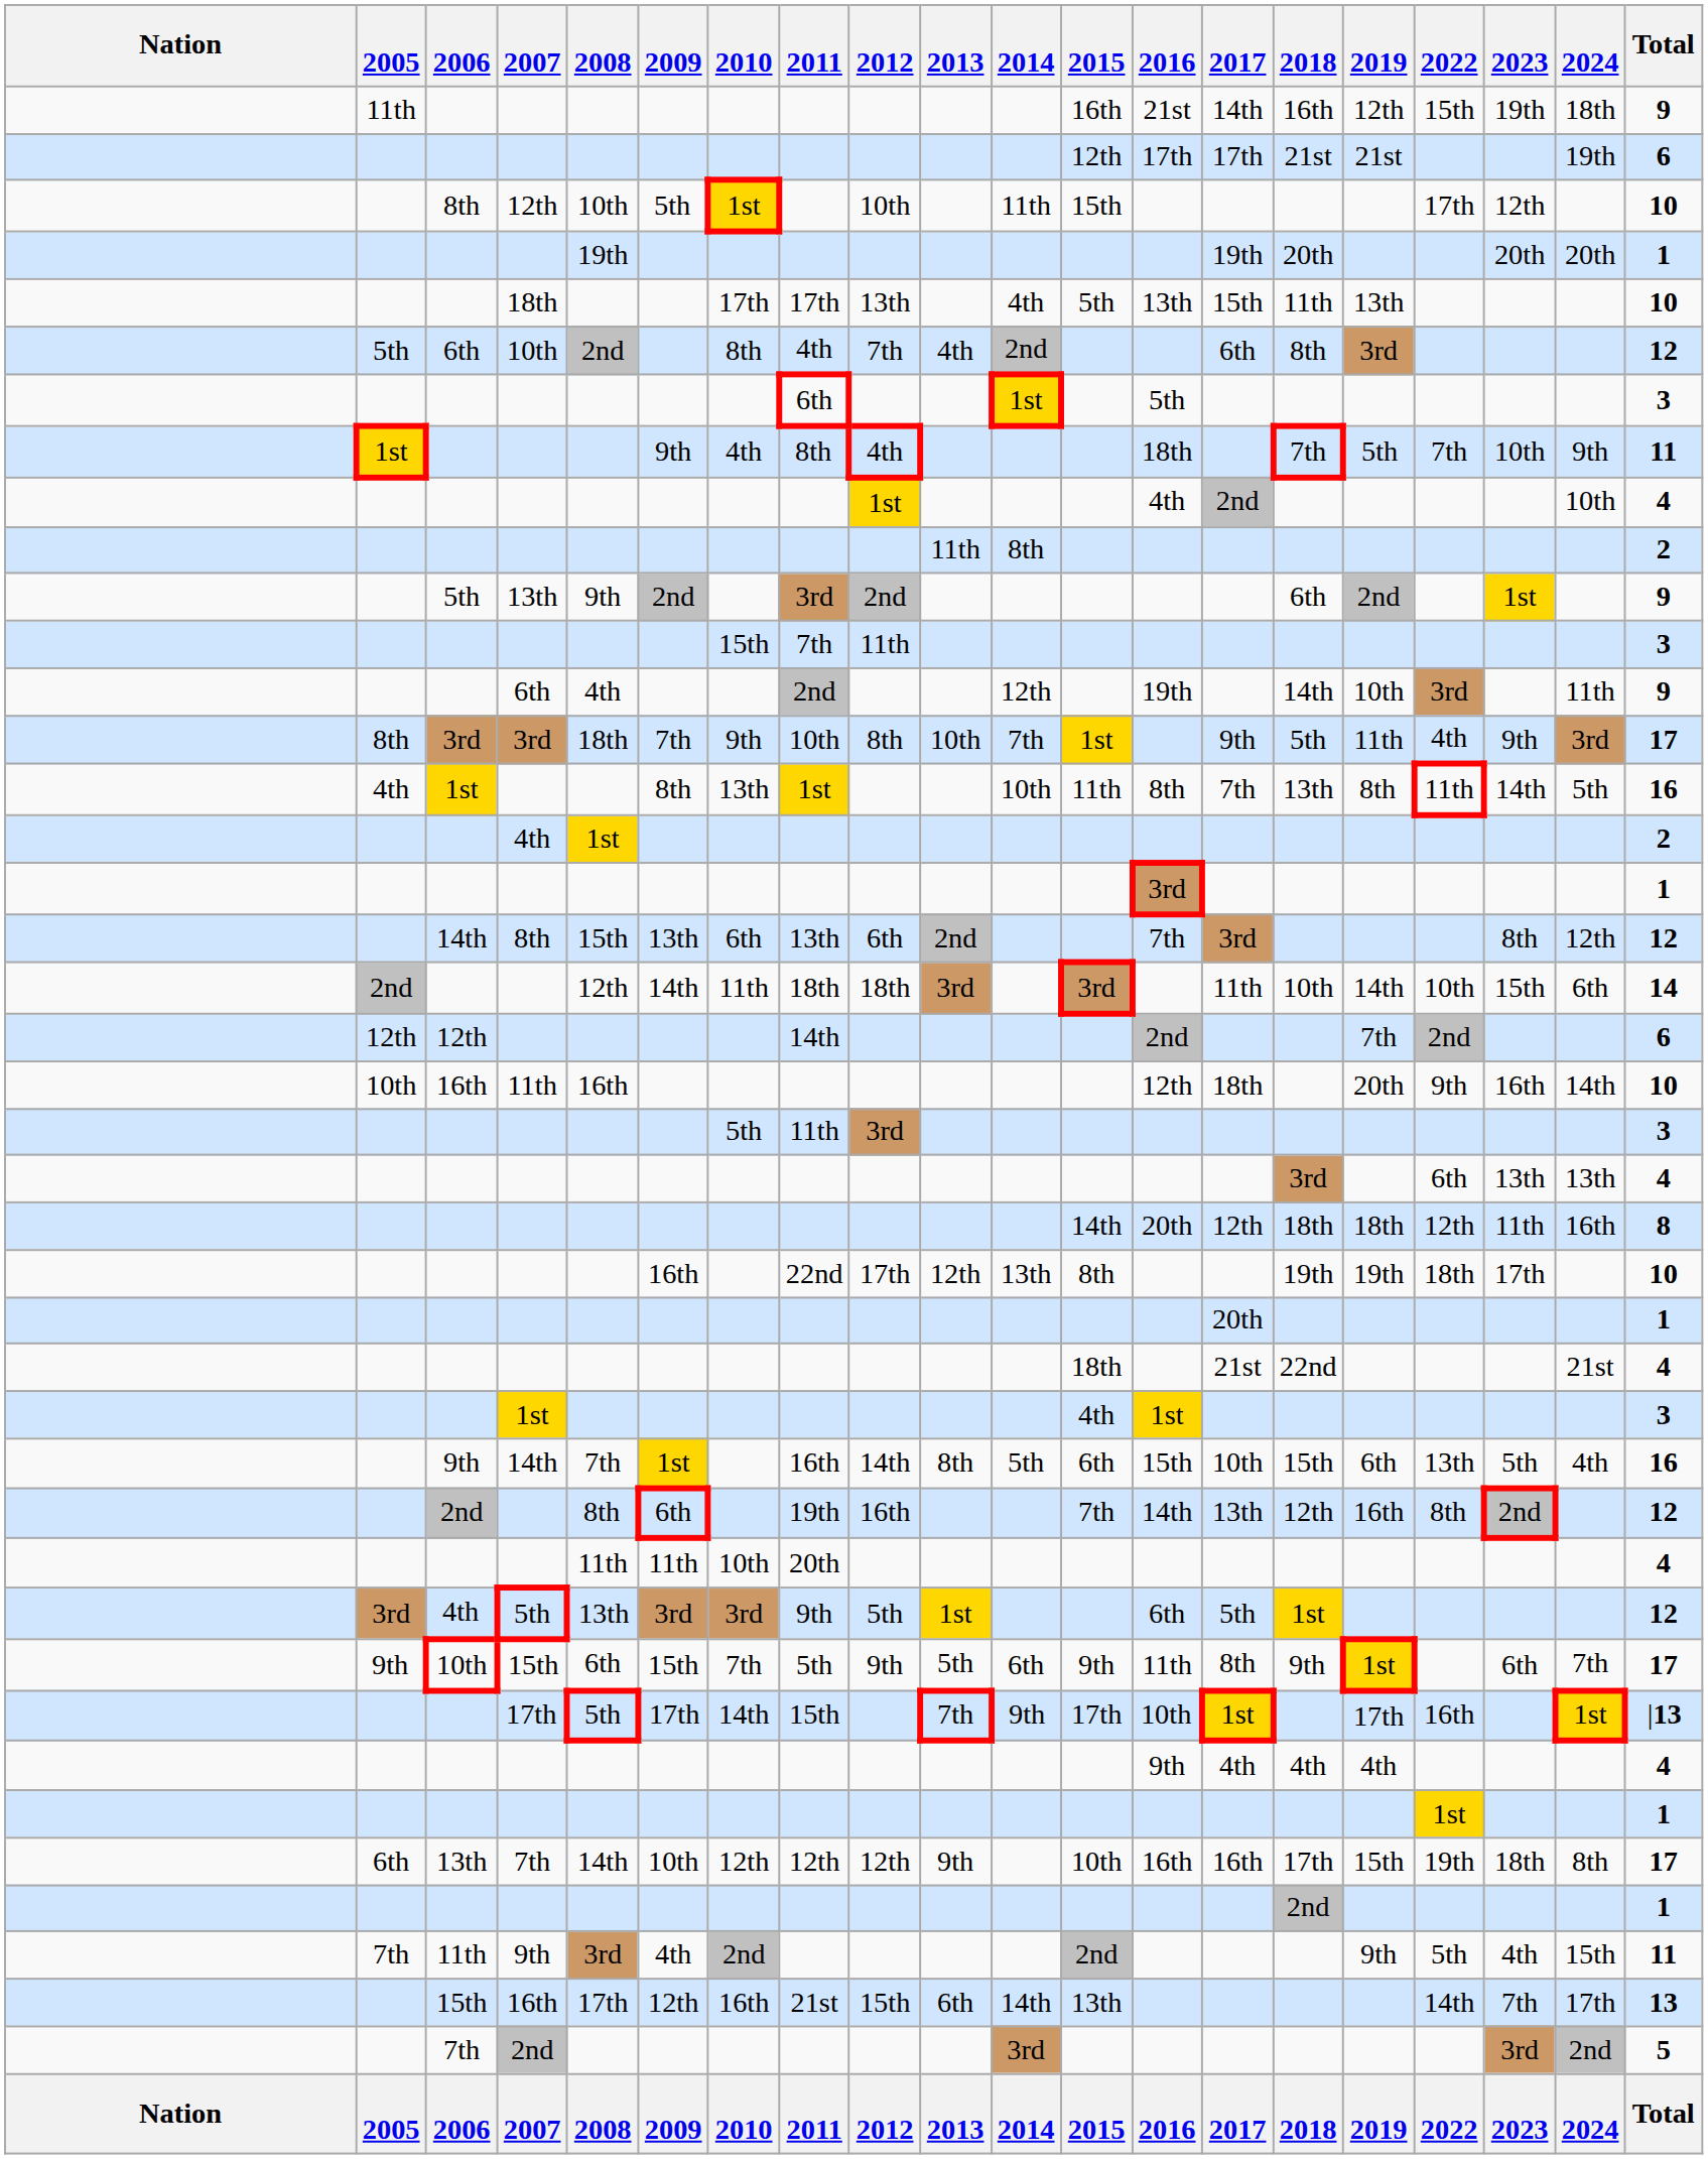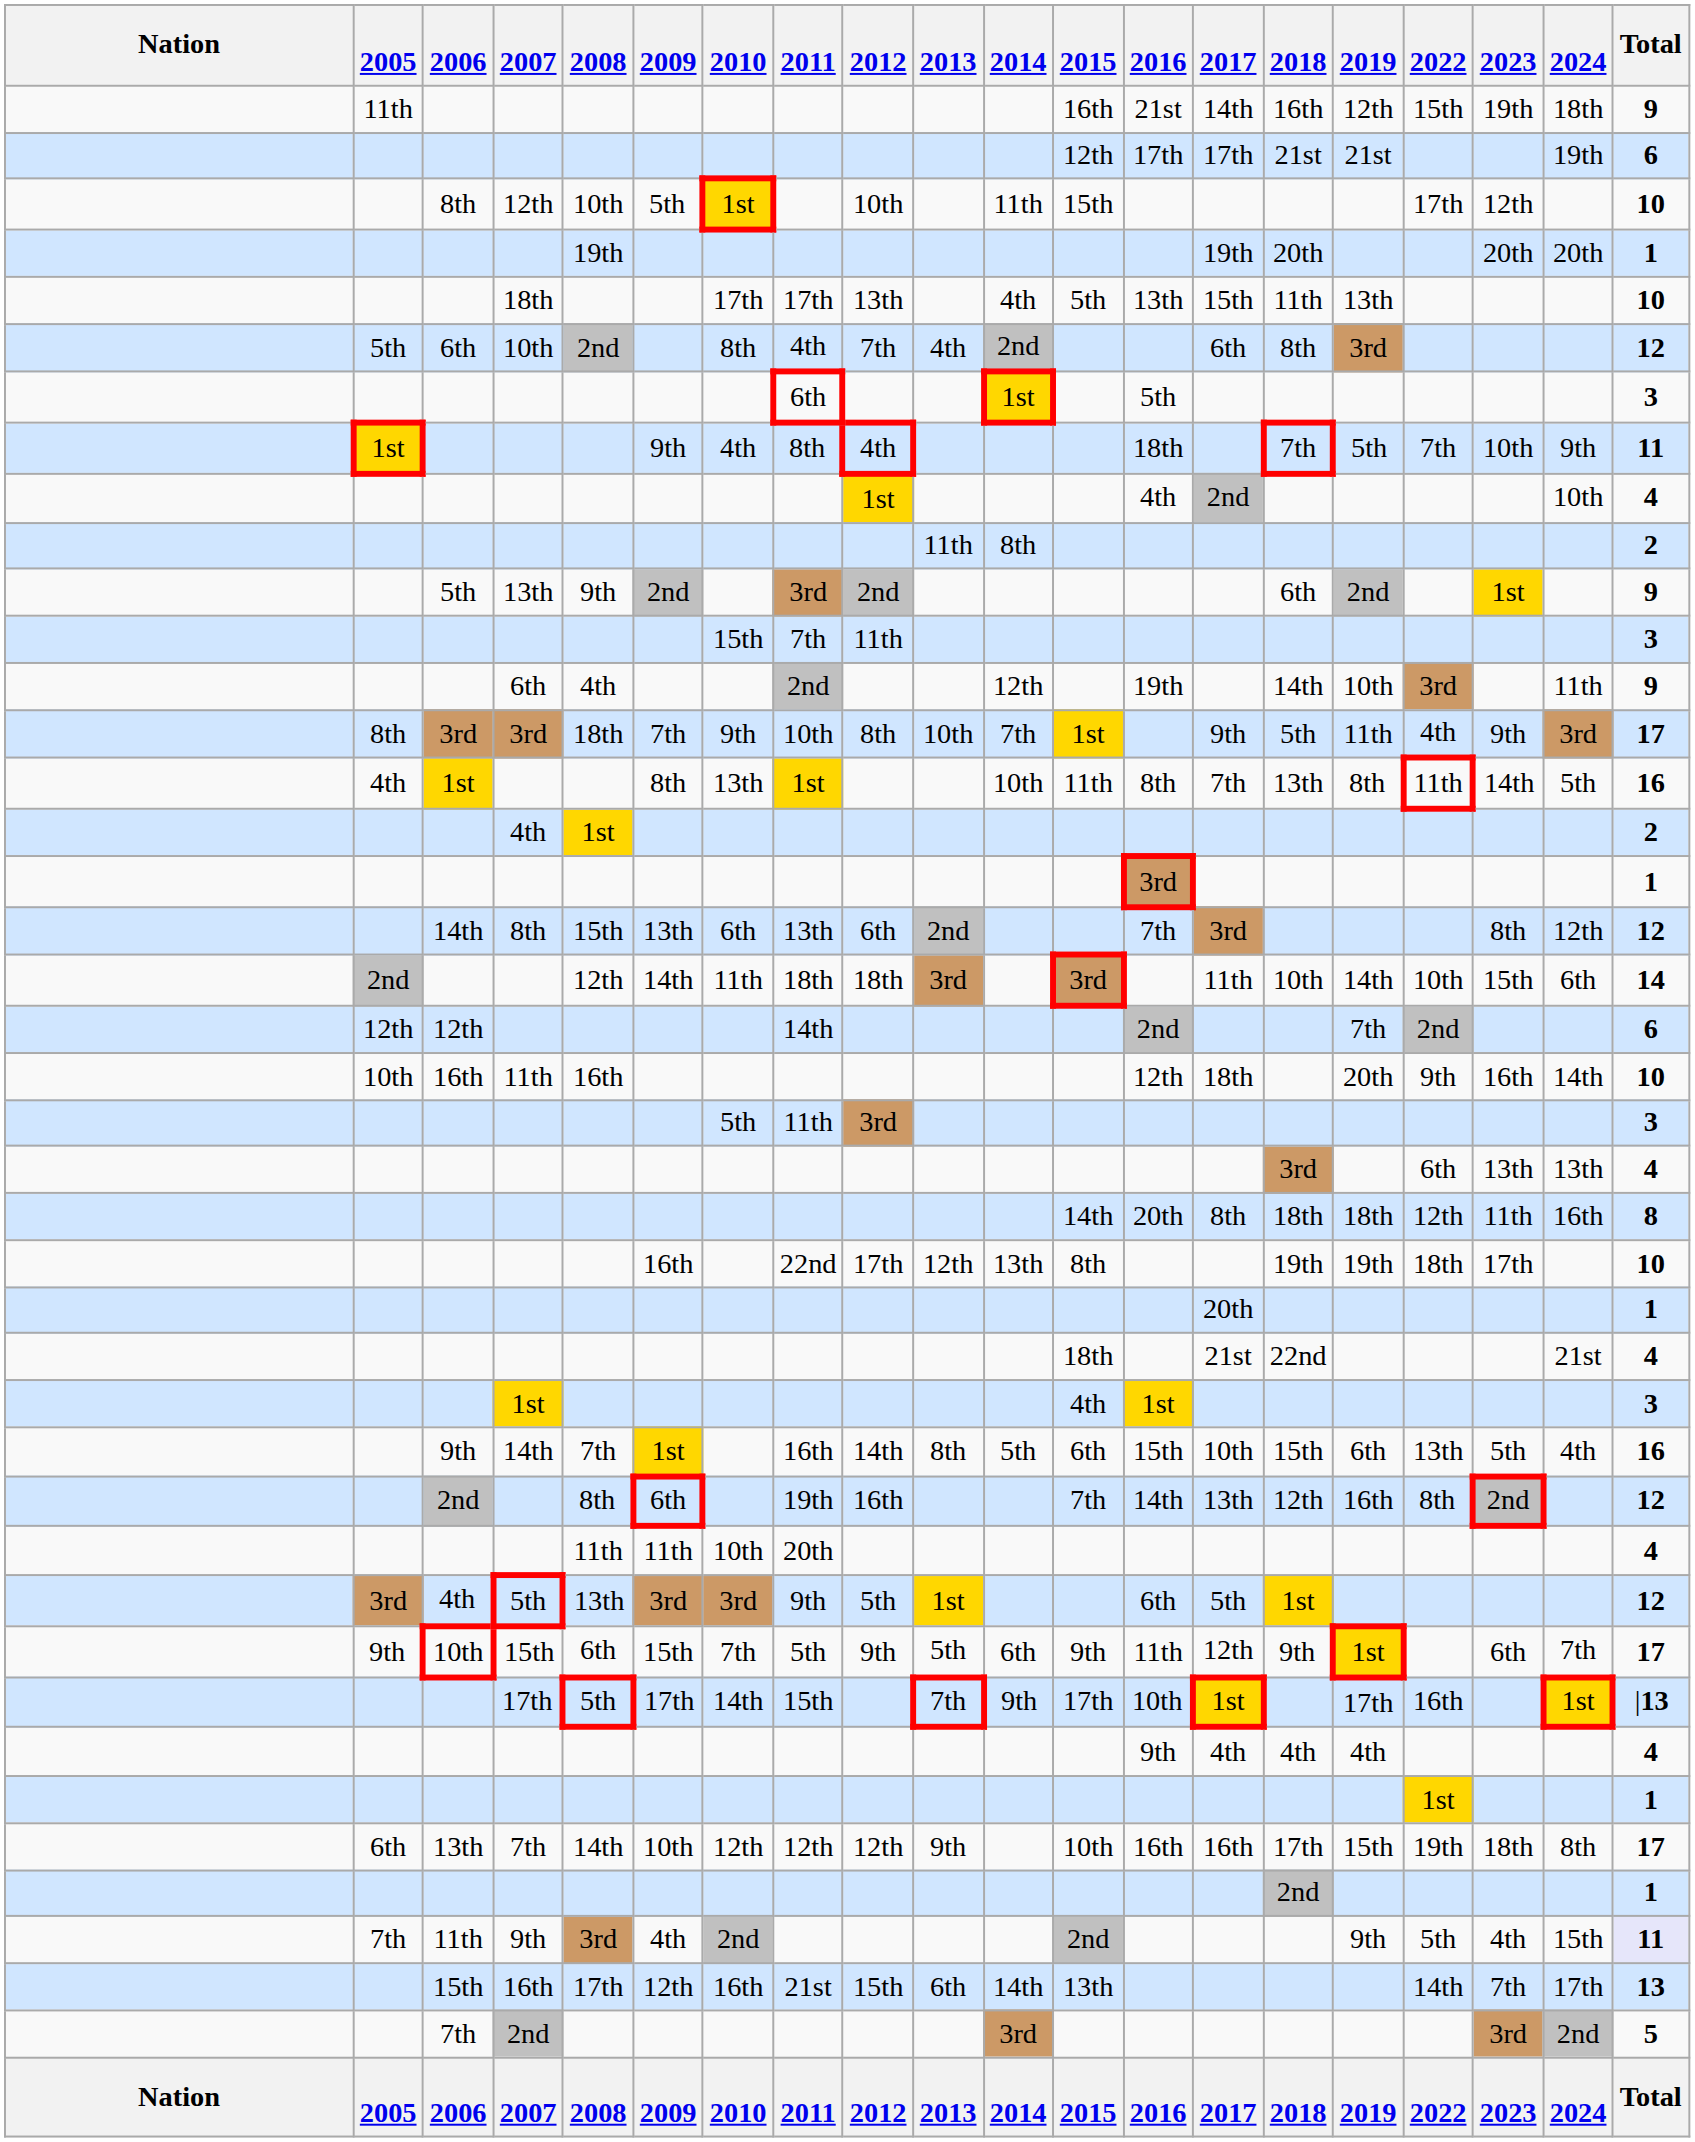row 25 | 2017: 12th -> 8th
row 34 | 2017: 8th -> 12th
row 40 | Total: no background -> lavender background
